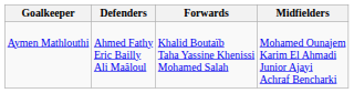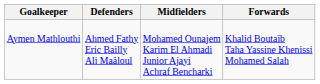columns swapped: Midfielders <-> Forwards
